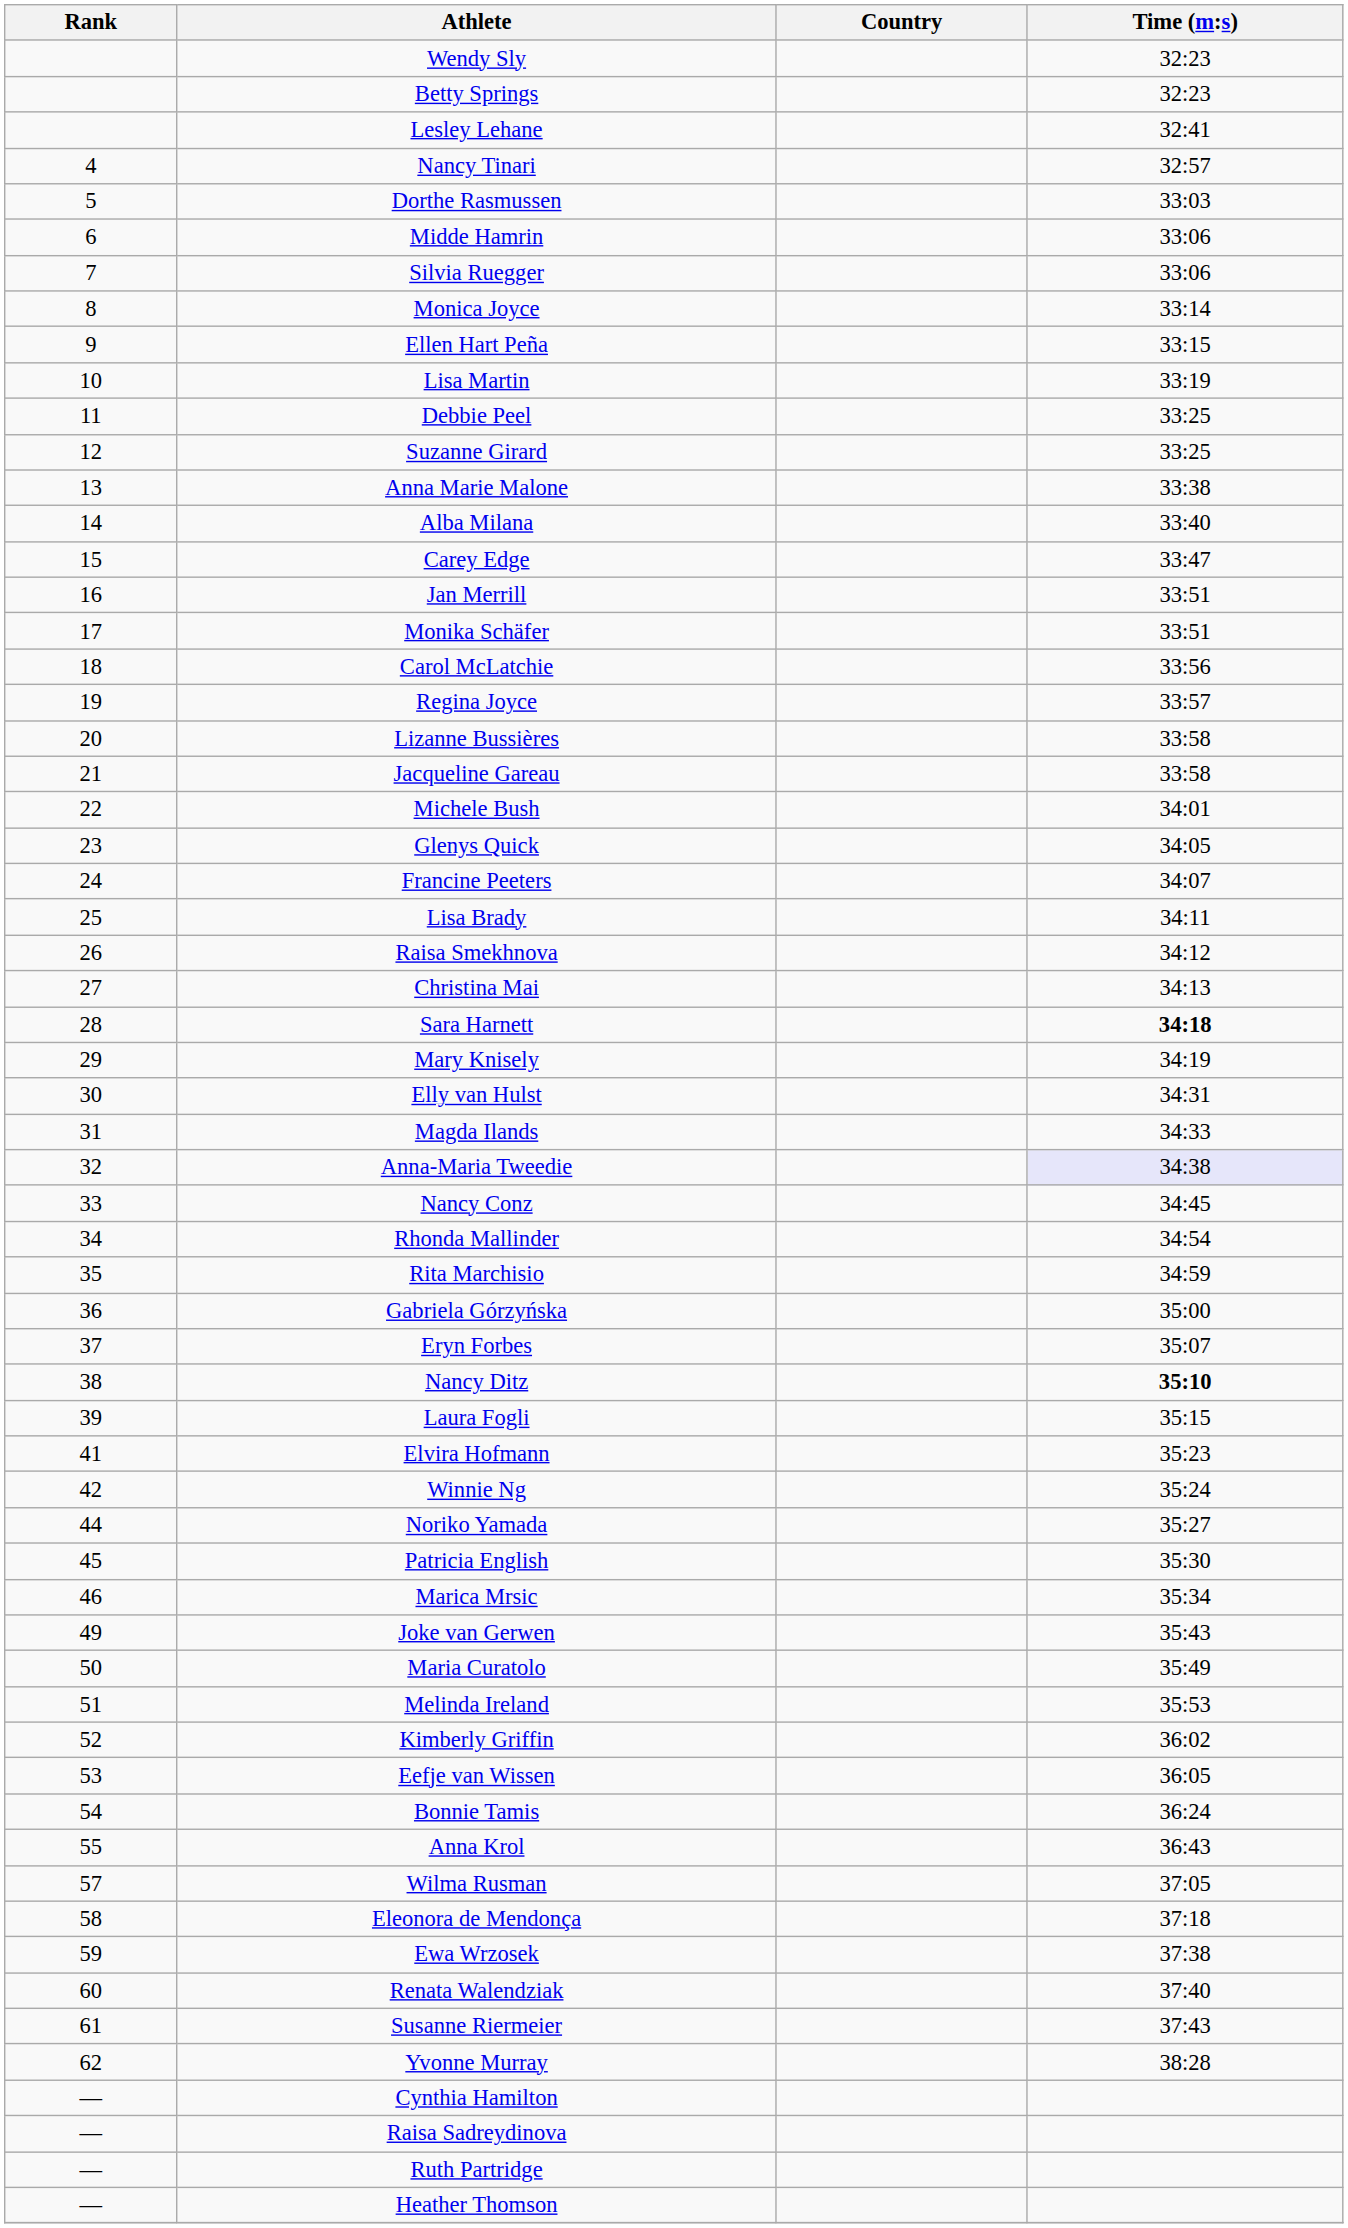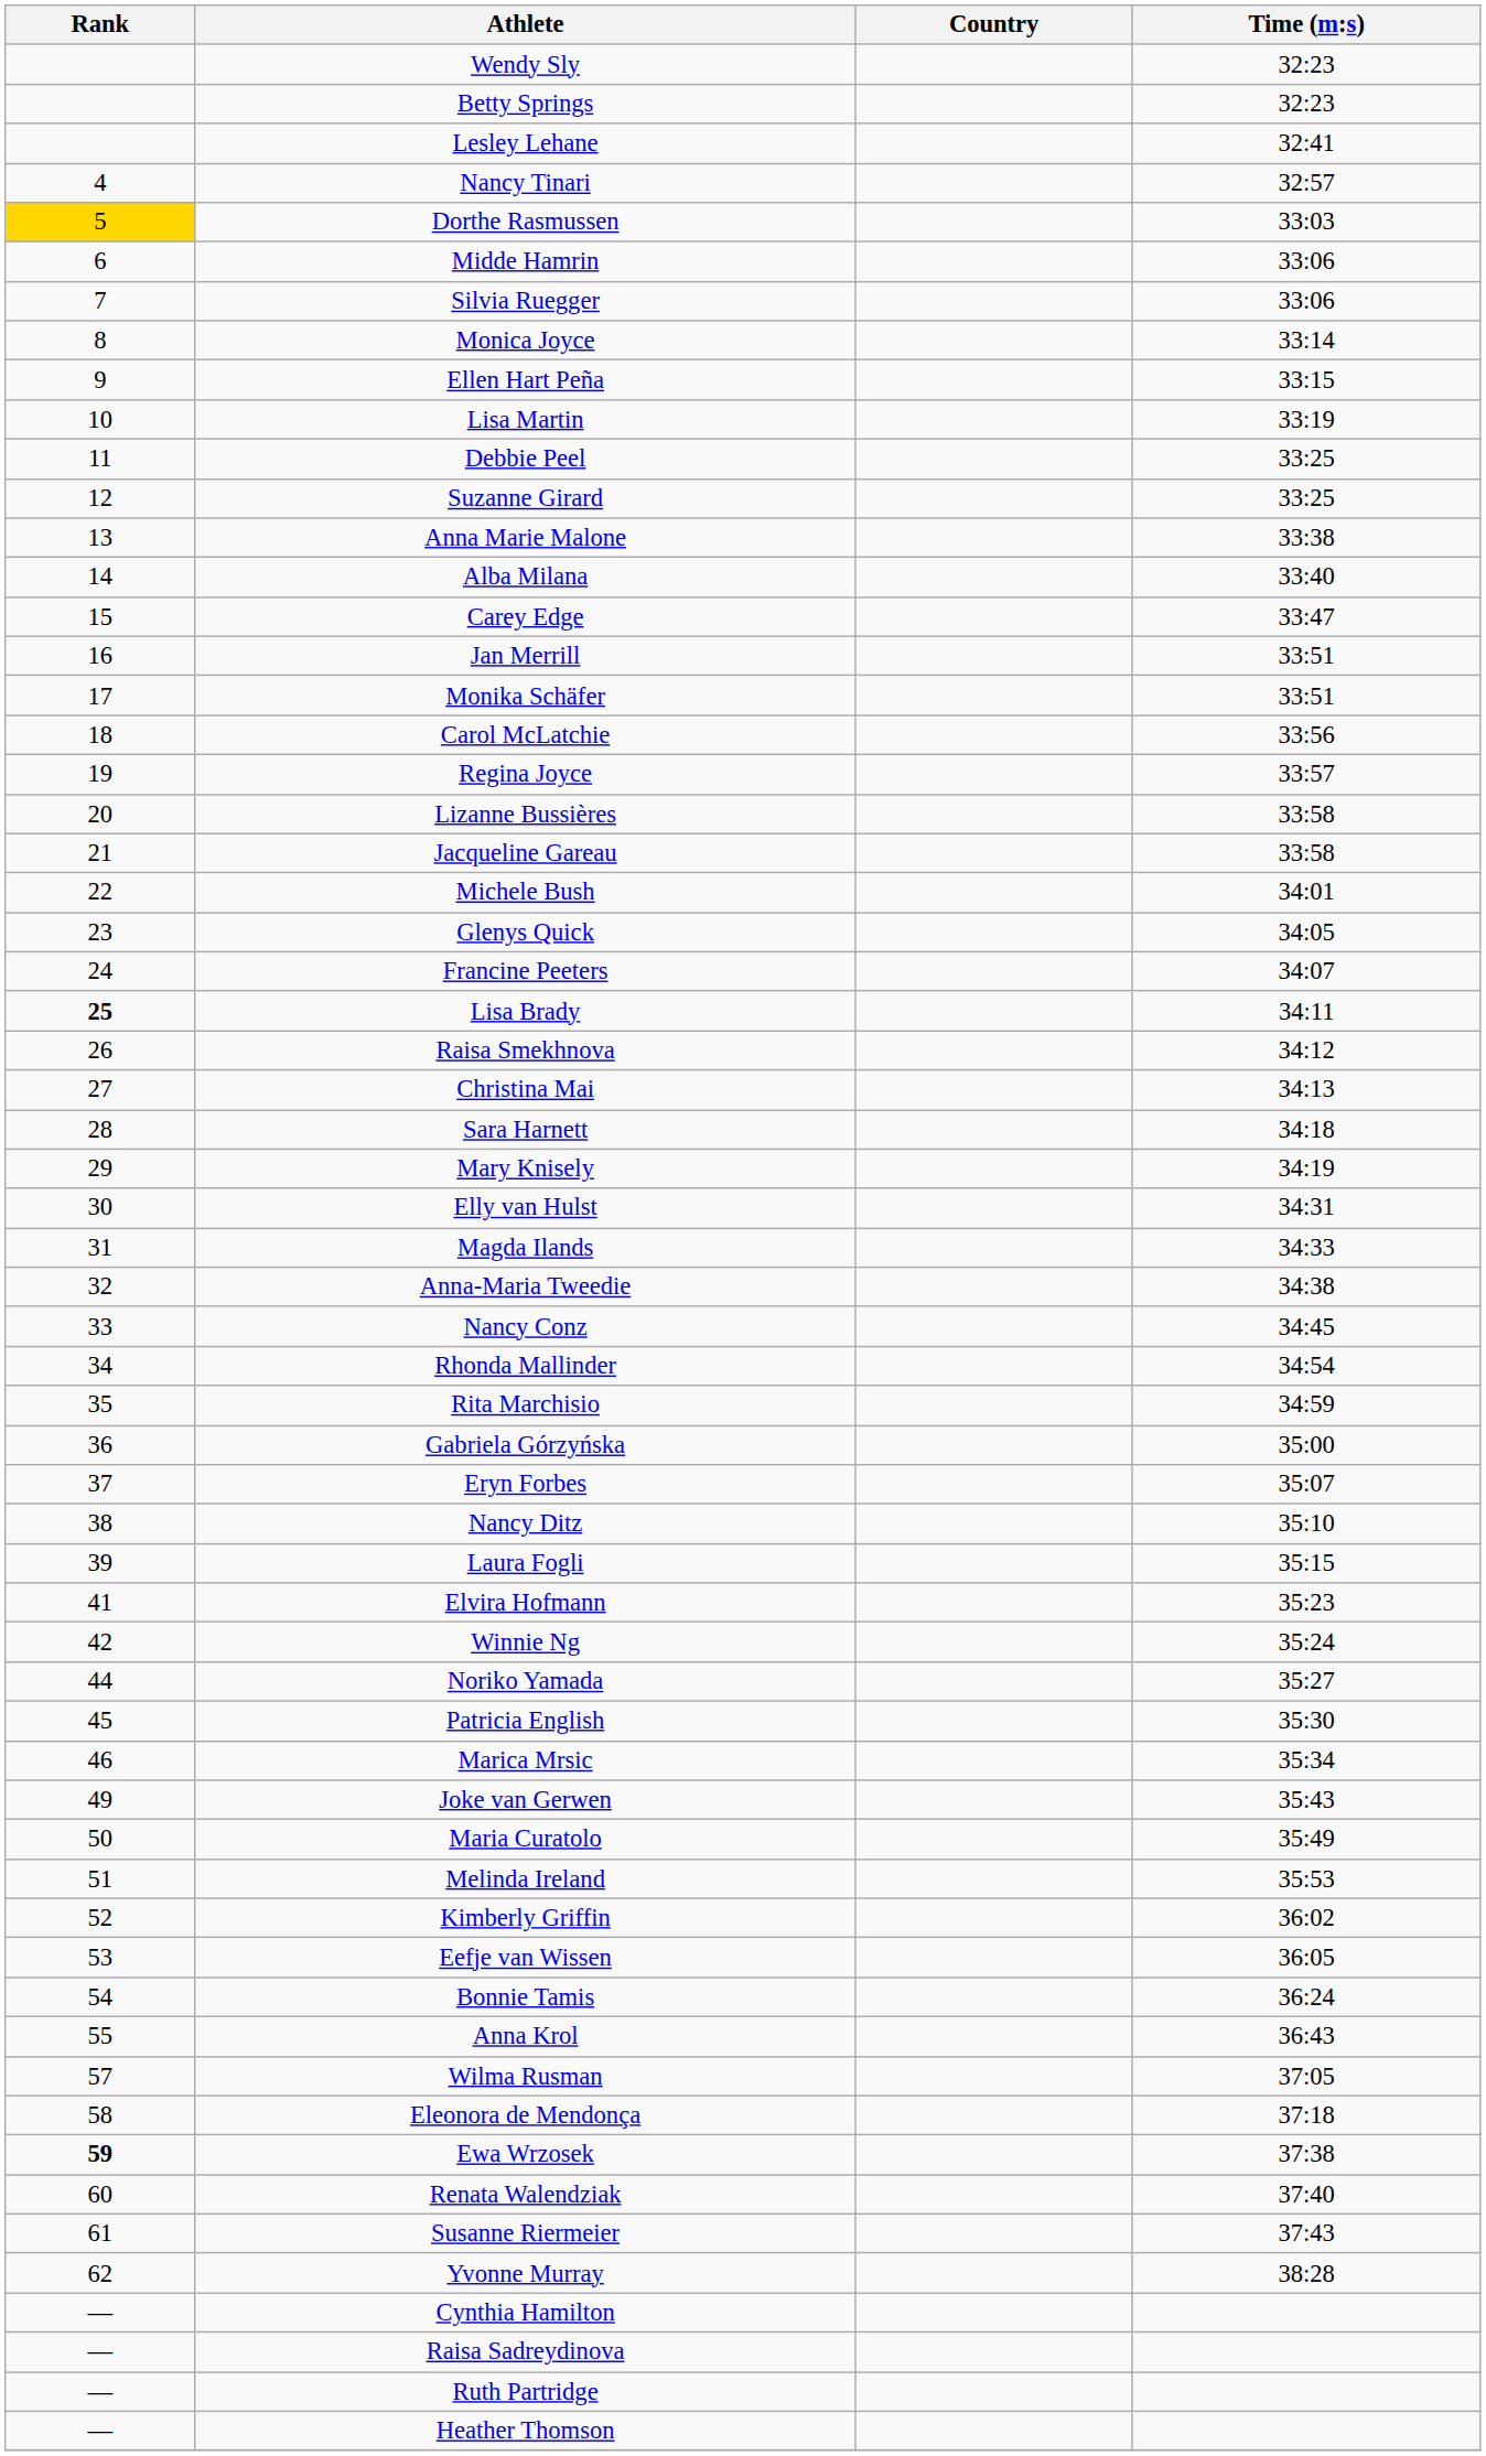Dorthe Rasmussen | Rank: no background -> gold background
Lisa Brady | Rank: normal -> bold
Sara Harnett | Time (m:s): bold -> normal
Anna-Maria Tweedie | Time (m:s): lavender background -> no background
Nancy Ditz | Time (m:s): bold -> normal
Ewa Wrzosek | Rank: normal -> bold
